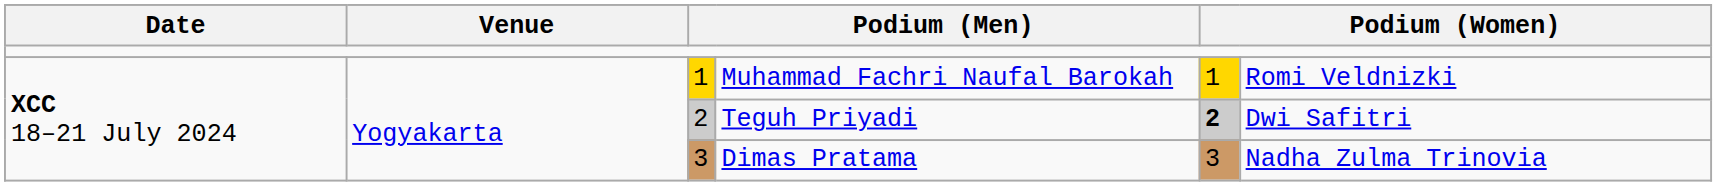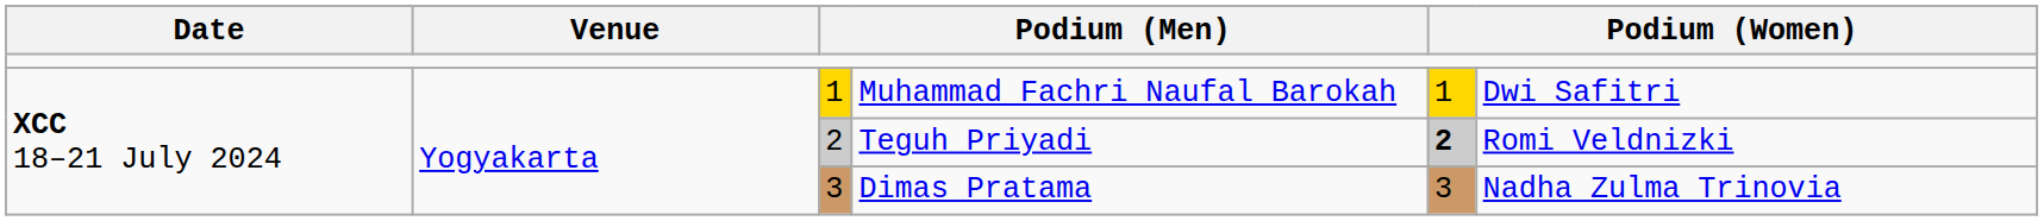Muhammad Fachri Naufal Barokah | column 6: Romi Veldnizki -> Dwi Safitri
Teguh Priyadi | column 6: Dwi Safitri -> Romi Veldnizki
